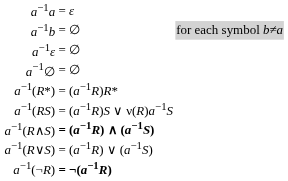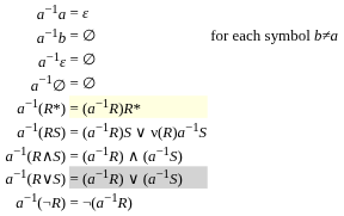a−1b | column 3: lightgrey background -> no background
a−1(R*) | column 2: no background -> lightyellow background
a−1(R∧S) | column 2: bold -> normal
a−1(R∨S) | column 2: no background -> lightgrey background
a−1(¬R) | column 2: bold -> normal
